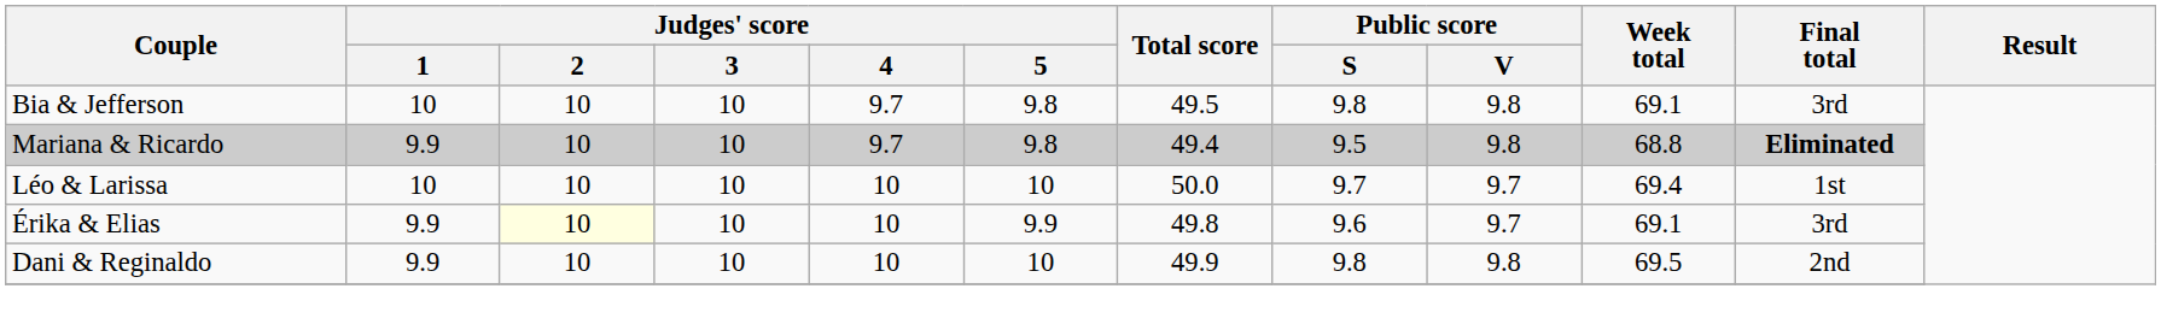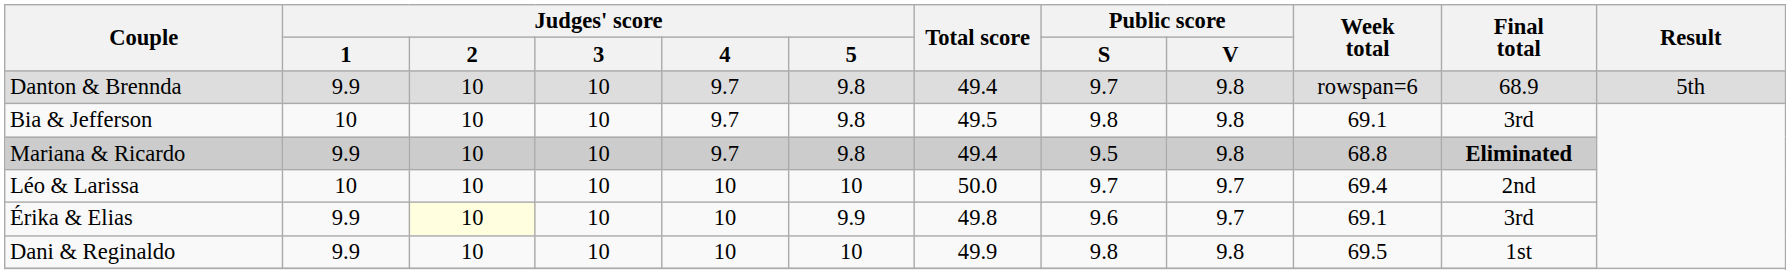+ row: Danton & Brennda | 9.9 | 10 | 10 | 9.7 | 9.8 | 49.4 | 9.7 | 9.8 | rowspan=6 | 68.9 | 5th
Léo & Larissa | Final total: 1st -> 2nd
Dani & Reginaldo | Final total: 2nd -> 1st
